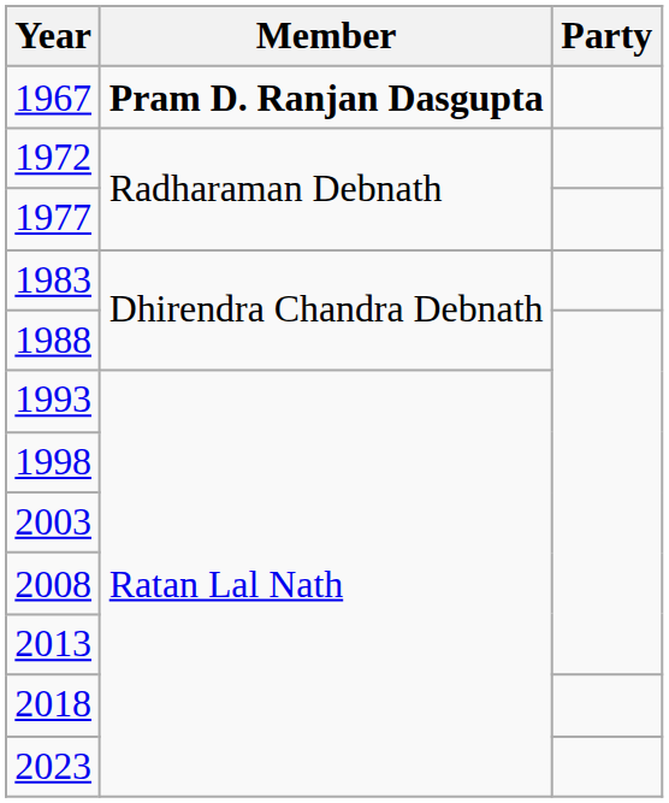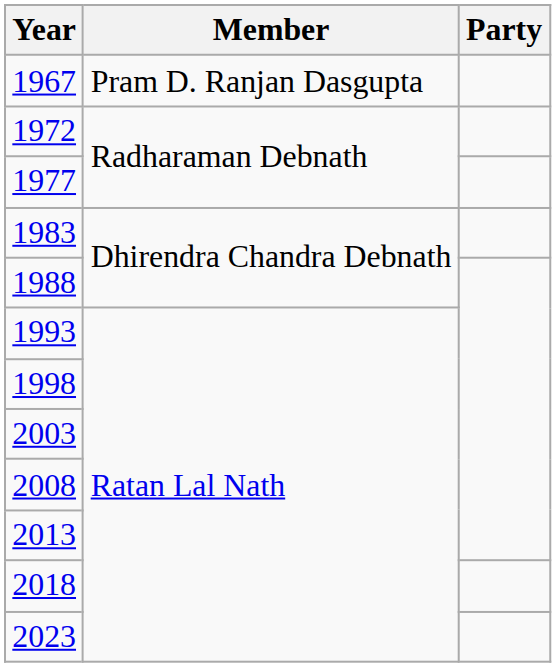1967 | Member: bold -> normal
